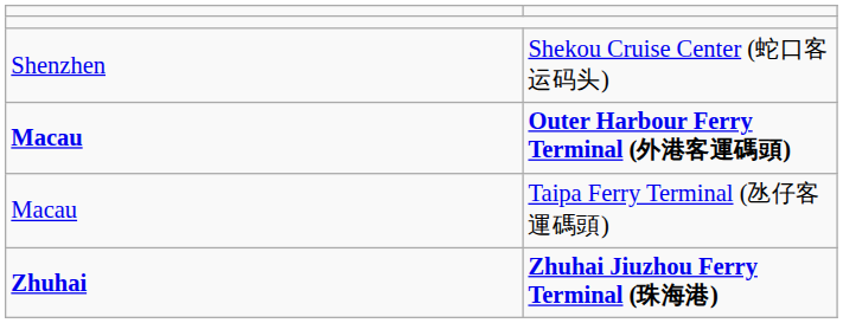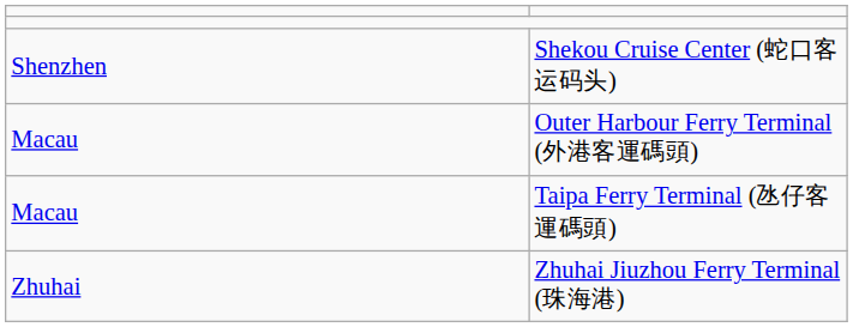Outer Harbour Ferry Terminal (外港客運碼頭) | column 1: bold -> normal
Outer Harbour Ferry Terminal (外港客運碼頭) | column 2: bold -> normal
Zhuhai Jiuzhou Ferry Terminal (珠海港) | column 1: bold -> normal
Zhuhai Jiuzhou Ferry Terminal (珠海港) | column 2: bold -> normal
